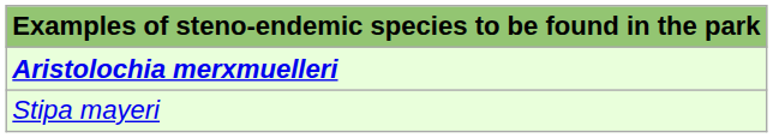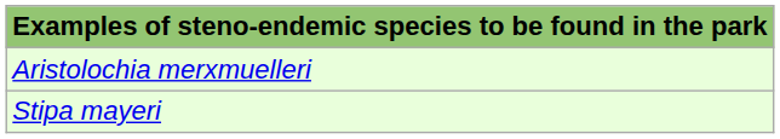row 2 | column 1: bold -> normal
